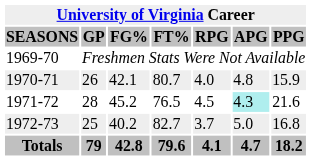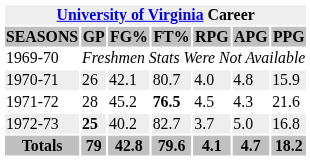1971-72 | FT%: normal -> bold
1971-72 | APG: paleturquoise background -> no background
1972-73 | GP: normal -> bold
